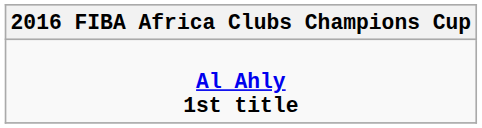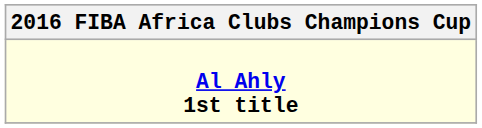row 2 | column 1: no background -> lightyellow background
